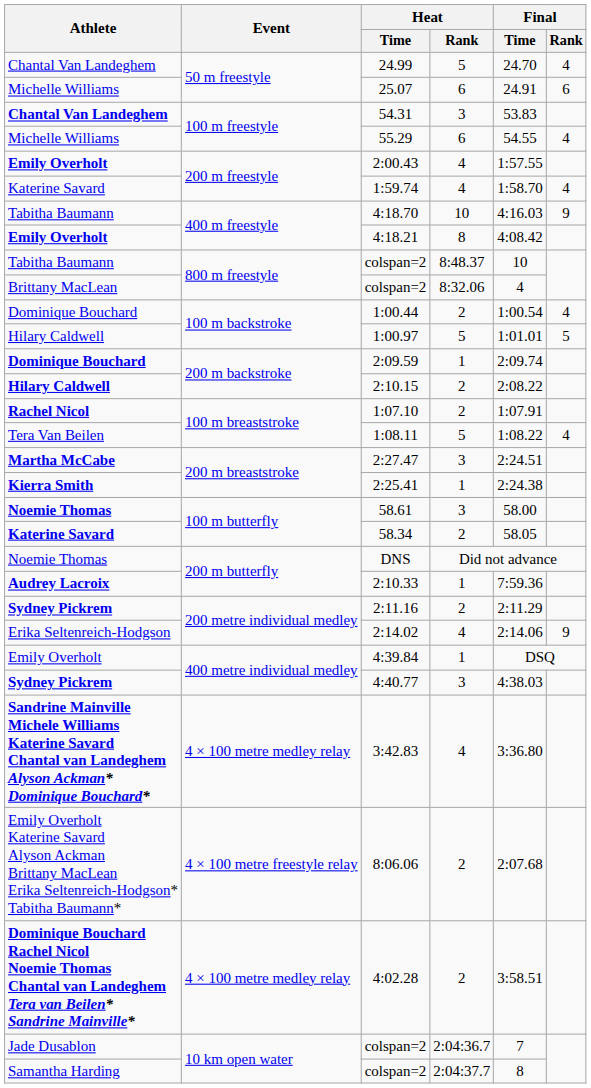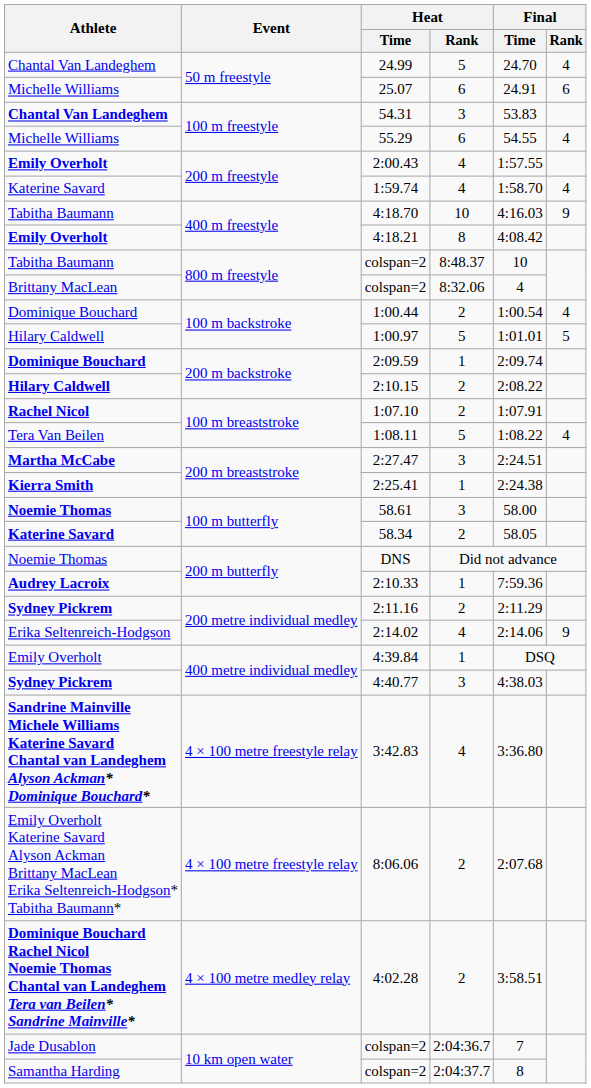3:42.83 | Event: 4 × 100 metre medley relay -> 4 × 100 metre freestyle relay
